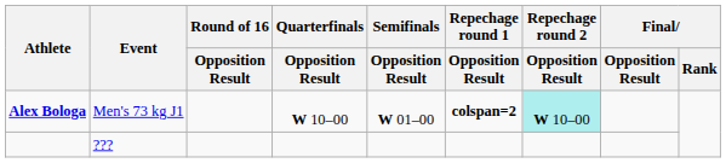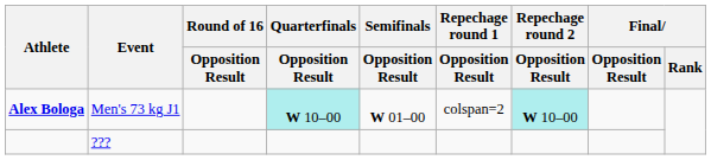Alex Bologa | Quarterfinals / Opposition Result: no background -> paleturquoise background
Alex Bologa | Repechage round 1 / Opposition Result: bold -> normal
